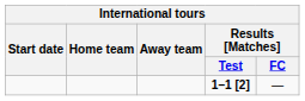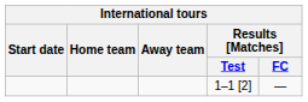row 4 | Results [Matches] / Test: bold -> normal
